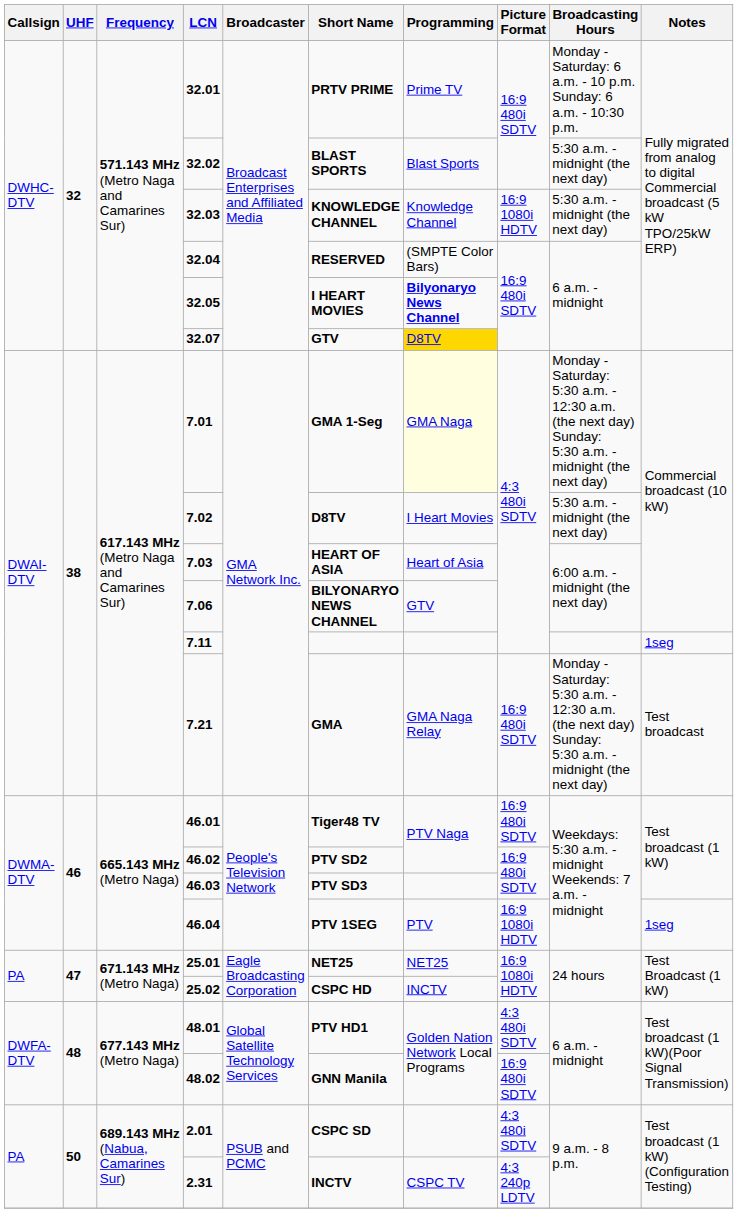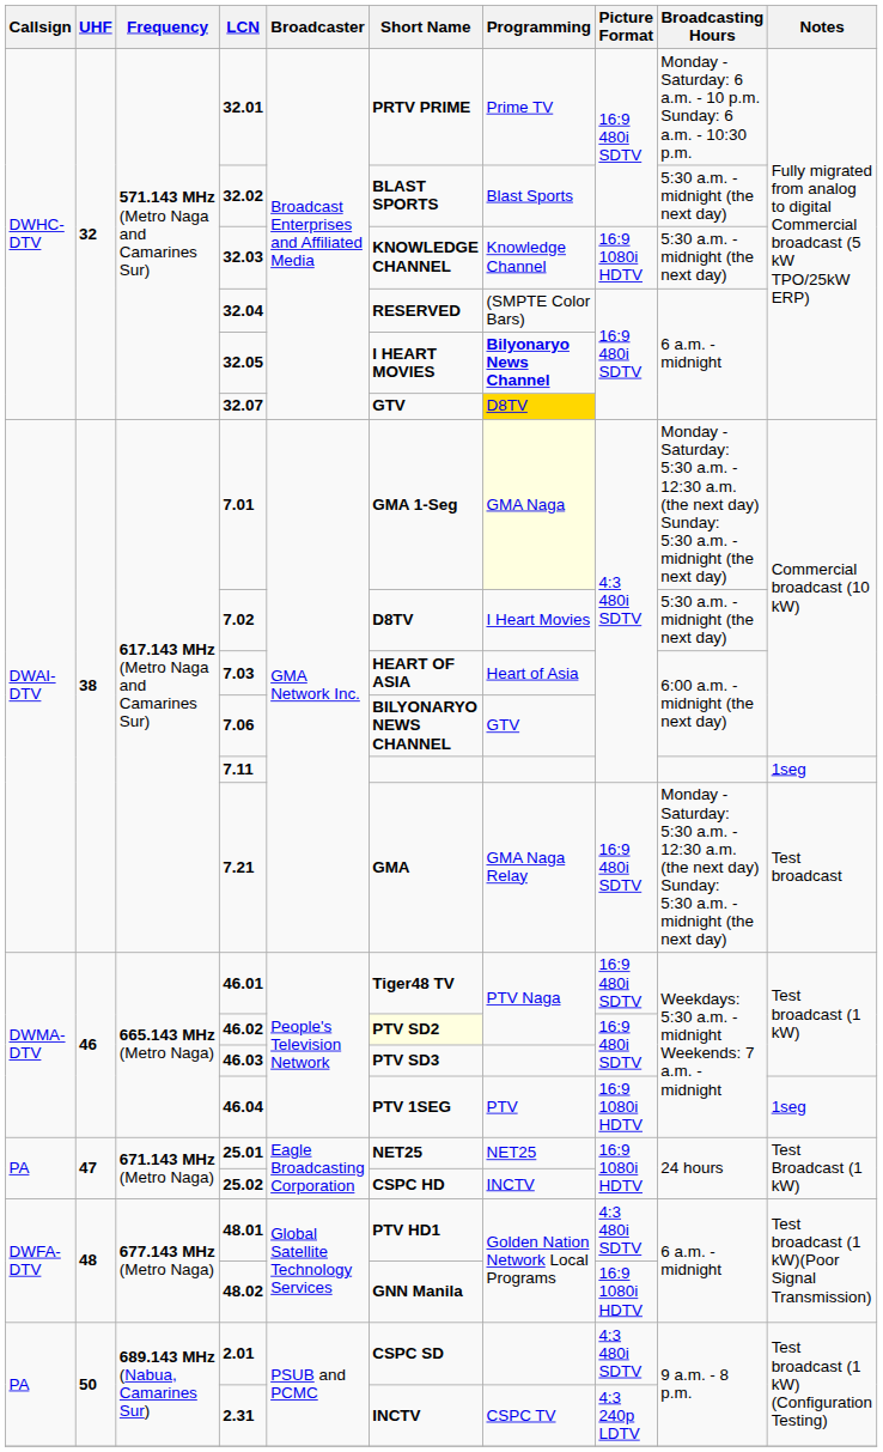46.02 | Short Name: no background -> lightyellow background
48.02 | Picture Format: 16:9 480i SDTV -> 16:9 1080i HDTV
